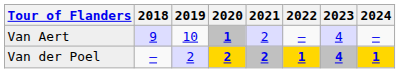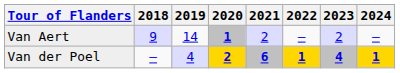Van Aert | 2019: 10 -> 14
Van Aert | 2023: 4 -> 2
Van der Poel | 2019: 2 -> 4
Van der Poel | 2021: 2 -> 6
